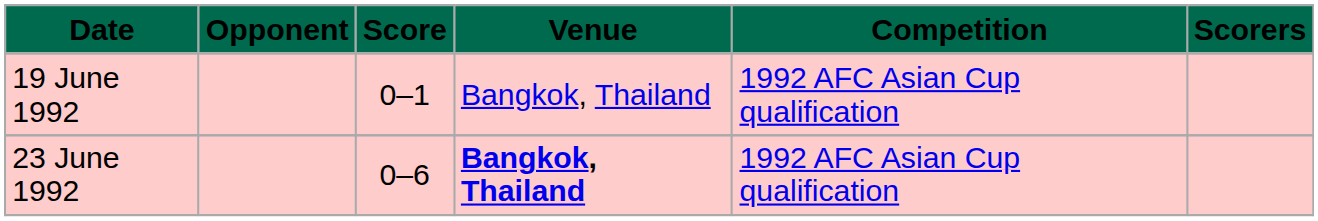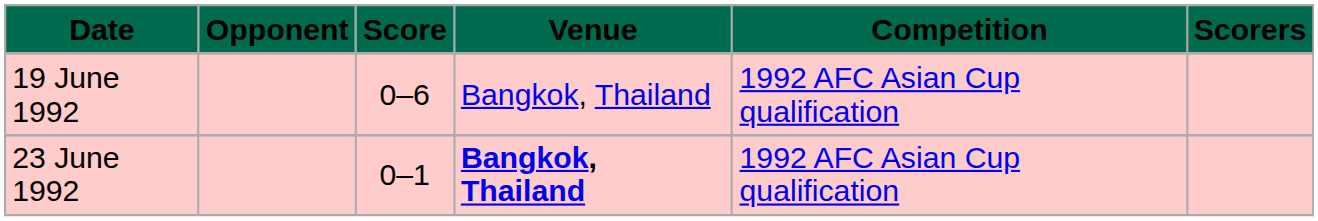19 June 1992 | Score: 0–1 -> 0–6
23 June 1992 | Score: 0–6 -> 0–1
